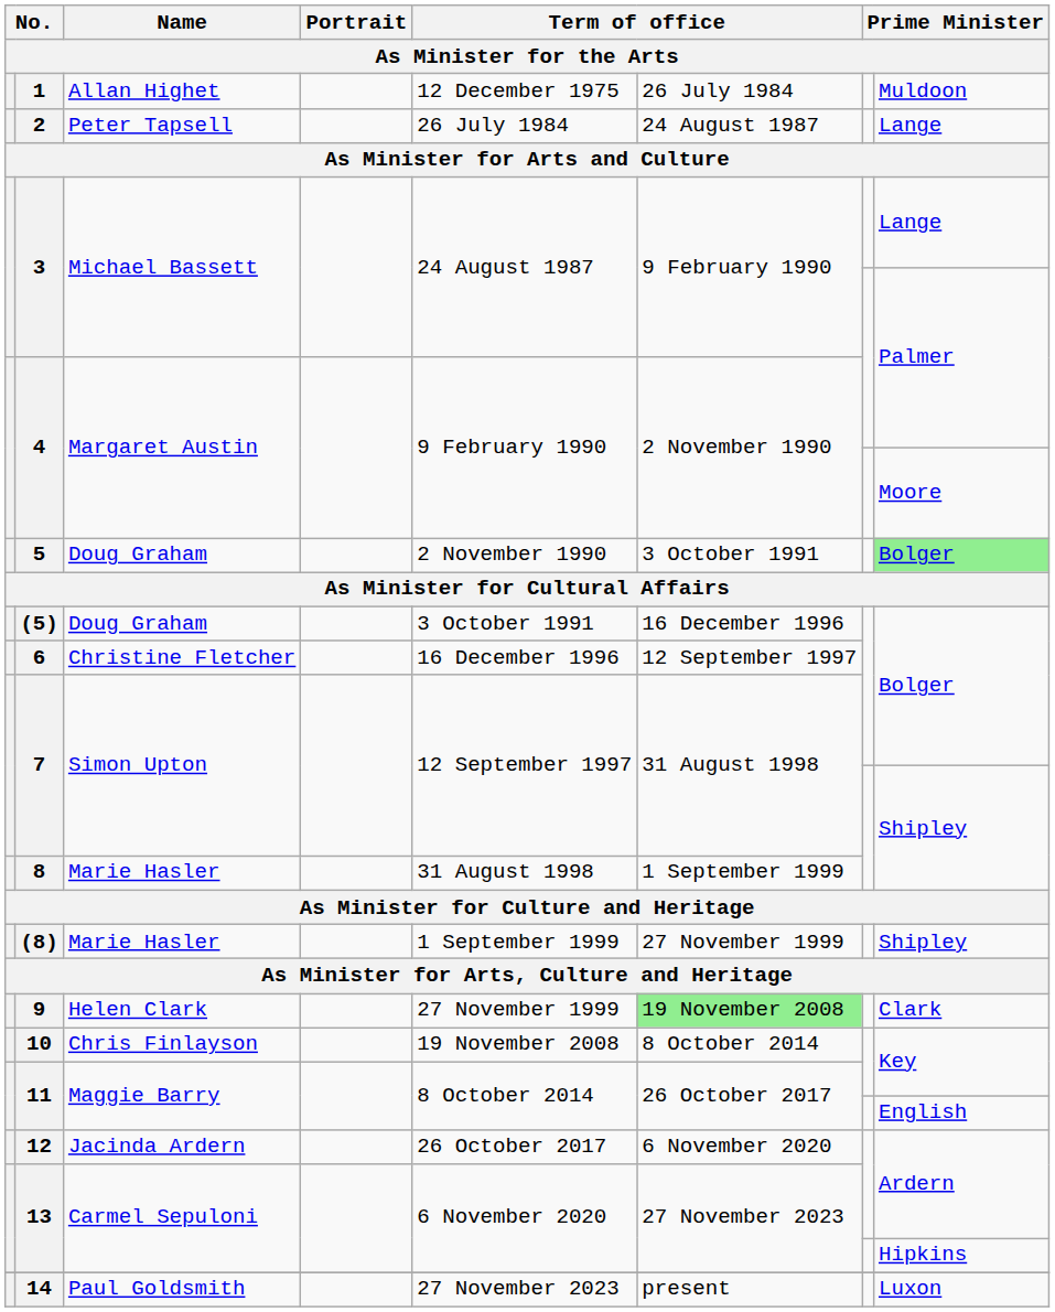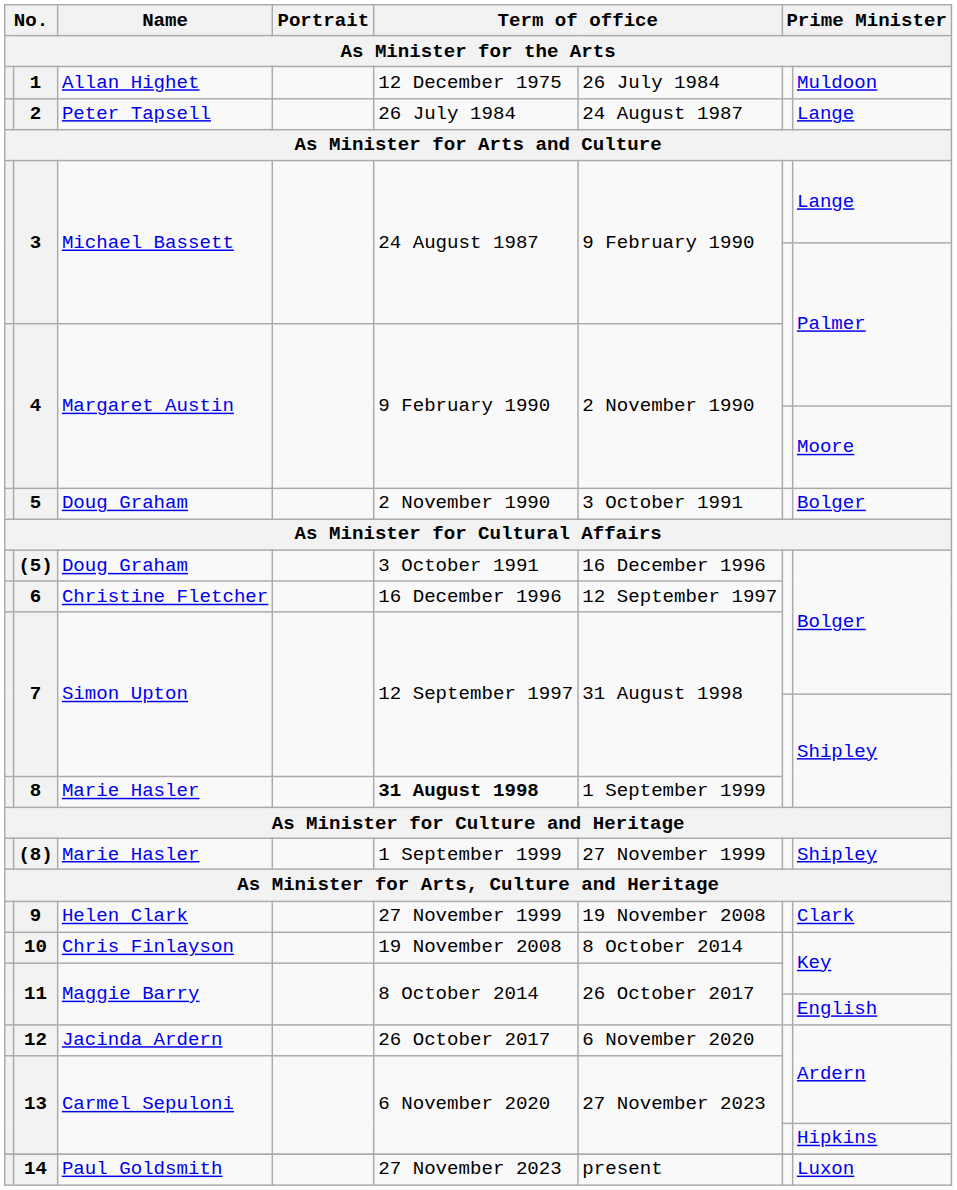5 | column 8: lightgreen background -> no background
8 | column 5: normal -> bold
9 | column 6: lightgreen background -> no background
